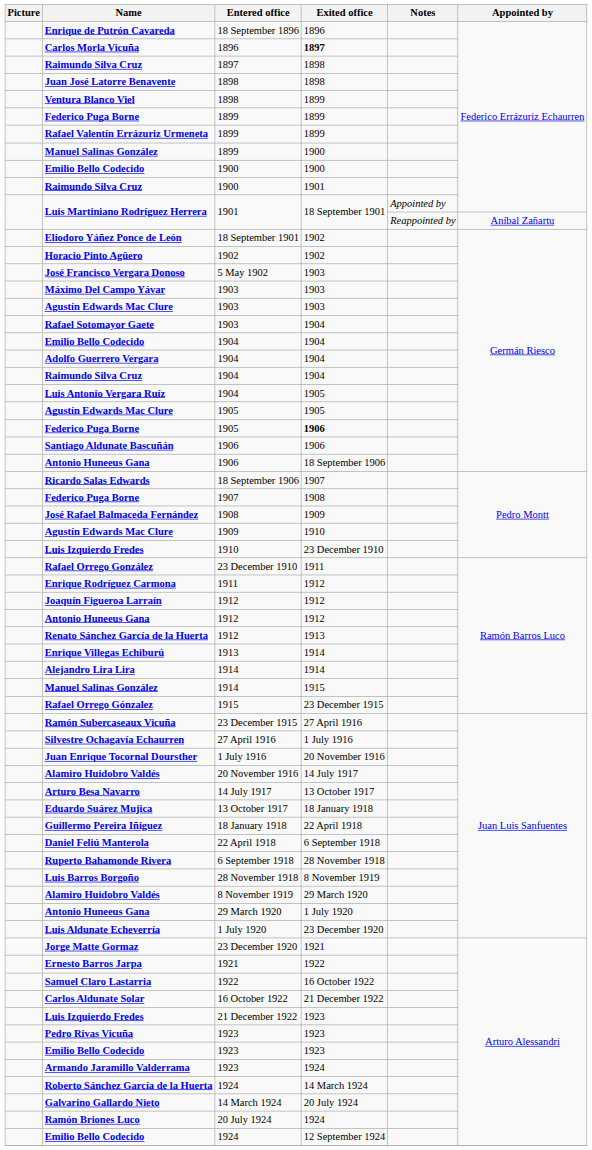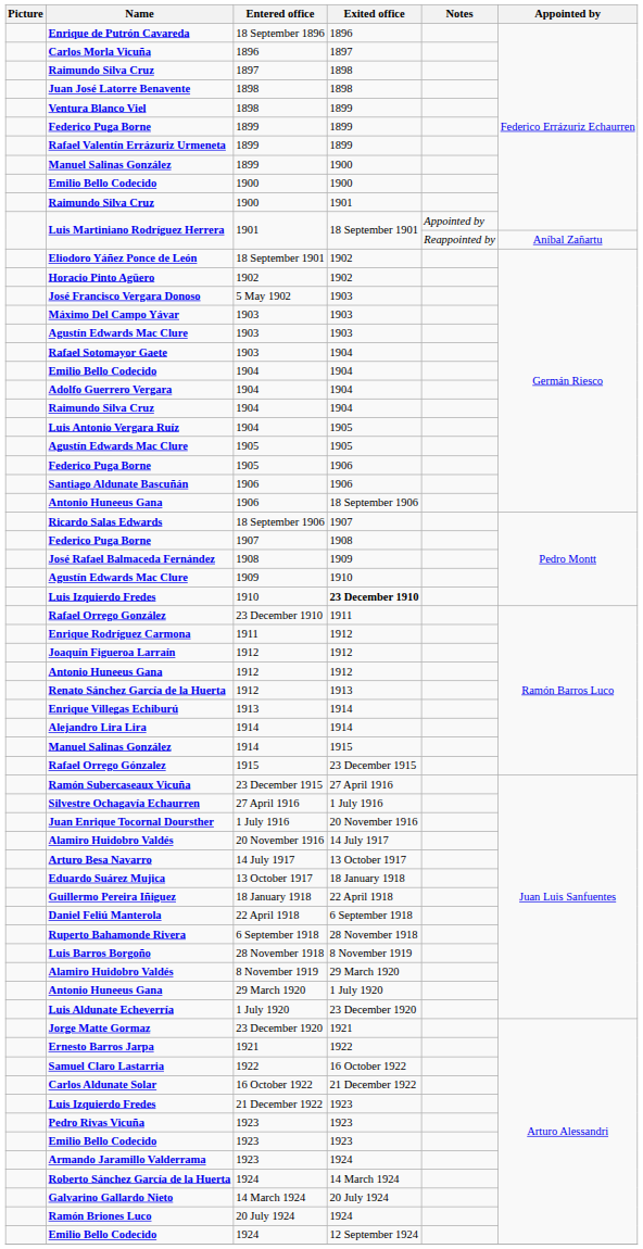Carlos Morla Vicuña | Exited office: bold -> normal
Federico Puga Borne / 1905 | Exited office: bold -> normal
Luis Izquierdo Fredes / 1910 | Exited office: normal -> bold
